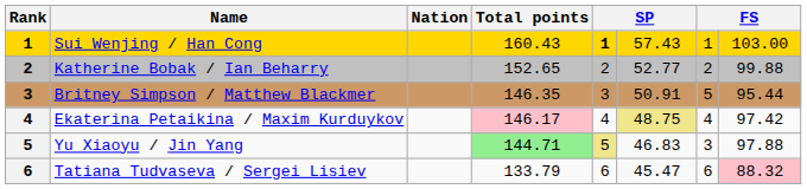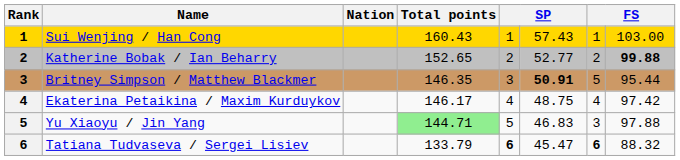Sui Wenjing / Han Cong | column 5: bold -> normal
Katherine Bobak / Ian Beharry | column 8: normal -> bold
Britney Simpson / Matthew Blackmer | column 6: normal -> bold
Ekaterina Petaikina / Maxim Kurduykov | Total points: pink background -> no background
Ekaterina Petaikina / Maxim Kurduykov | column 6: khaki background -> no background
Yu Xiaoyu / Jin Yang | column 5: khaki background -> no background
Tatiana Tudvaseva / Sergei Lisiev | column 5: normal -> bold
Tatiana Tudvaseva / Sergei Lisiev | column 7: normal -> bold
Tatiana Tudvaseva / Sergei Lisiev | column 8: pink background -> no background
